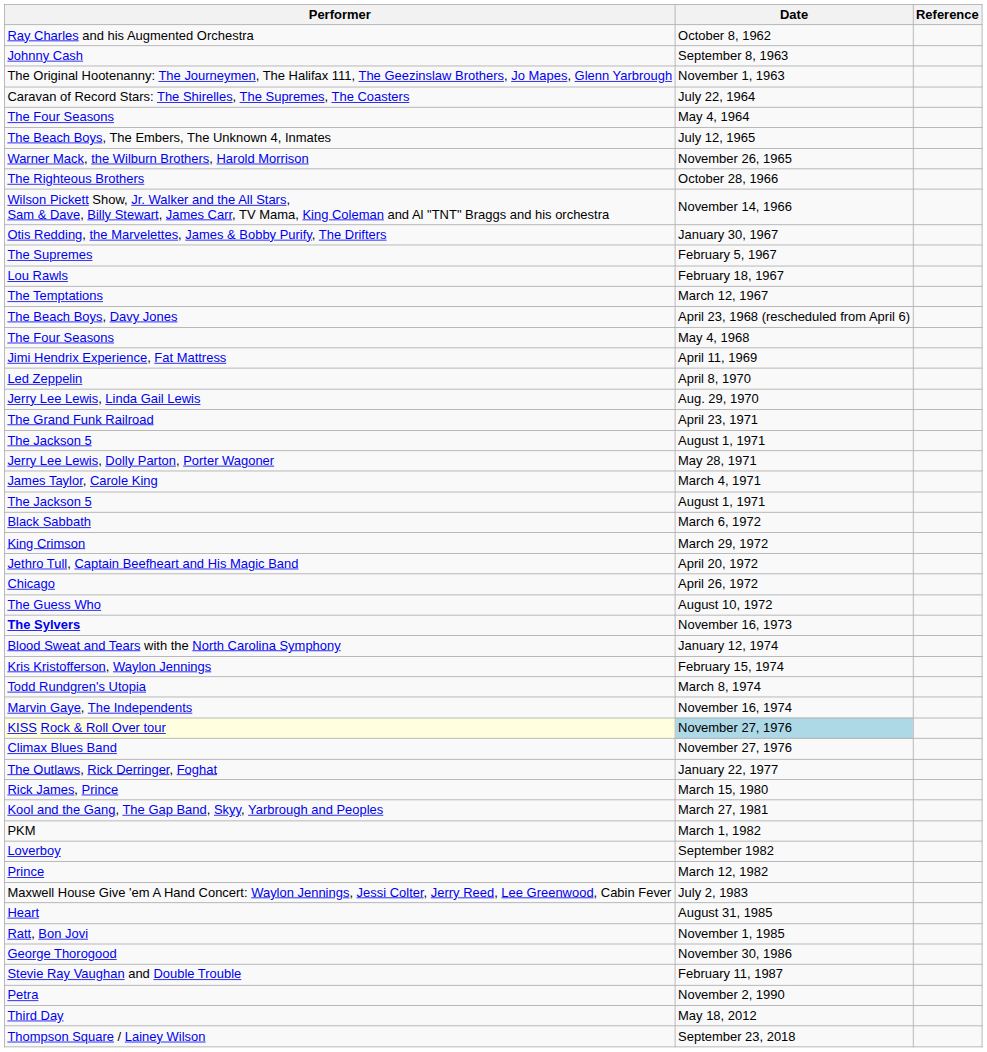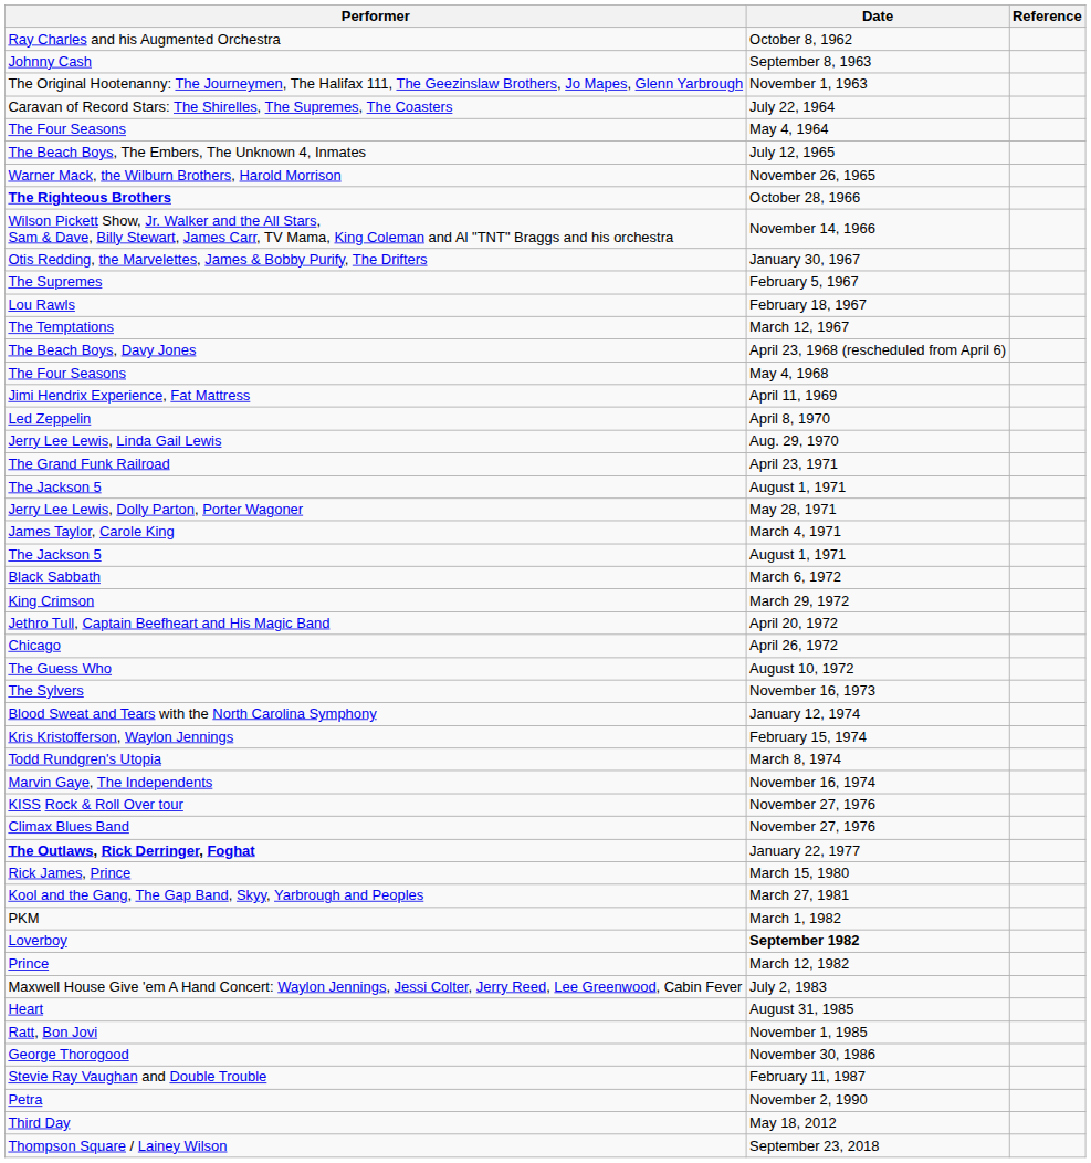The Righteous Brothers | Performer: normal -> bold
The Sylvers | Performer: bold -> normal
KISS Rock & Roll Over tour | Performer: lightyellow background -> no background
KISS Rock & Roll Over tour | Date: lightblue background -> no background
The Outlaws, Rick Derringer, Foghat | Performer: normal -> bold
Loverboy | Date: normal -> bold
